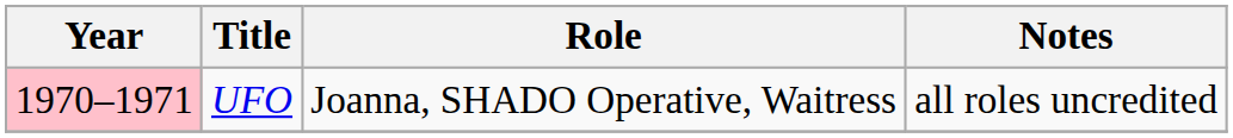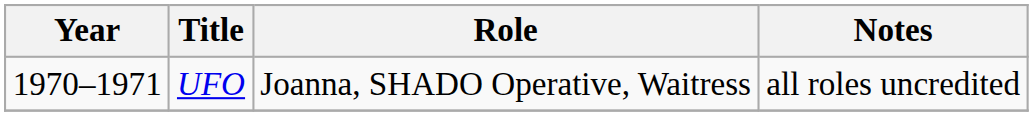UFO | Year: pink background -> no background
